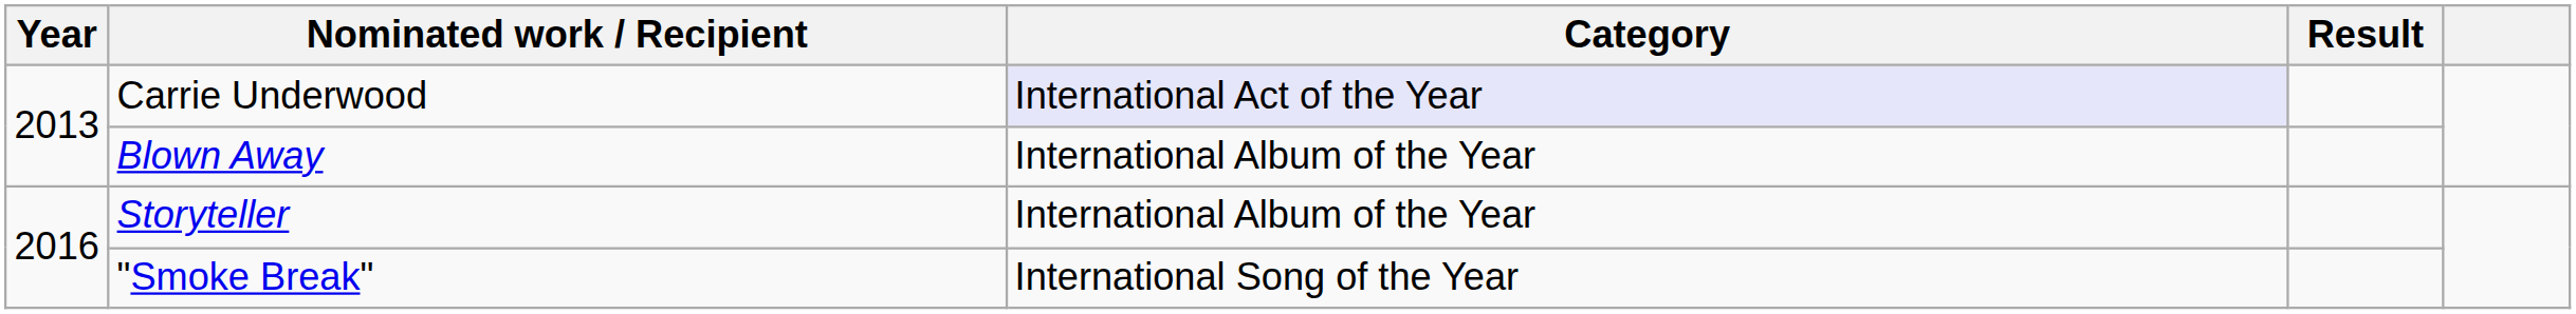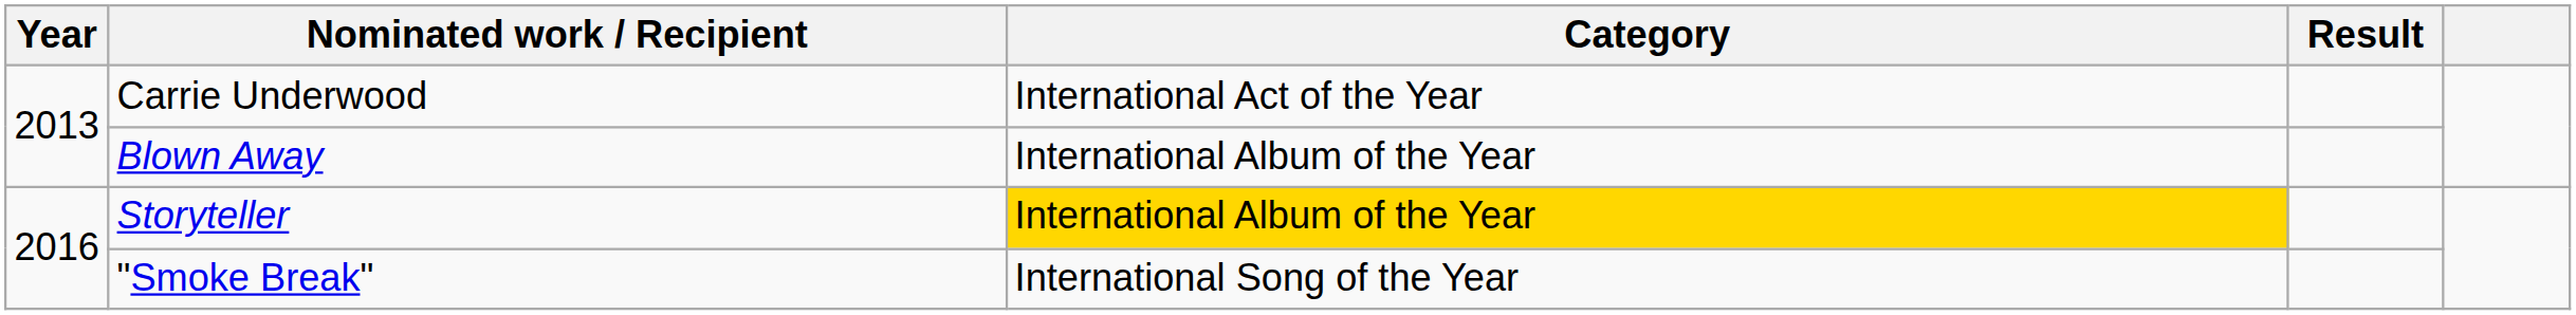Carrie Underwood | Category: lavender background -> no background
Storyteller | Category: no background -> gold background
